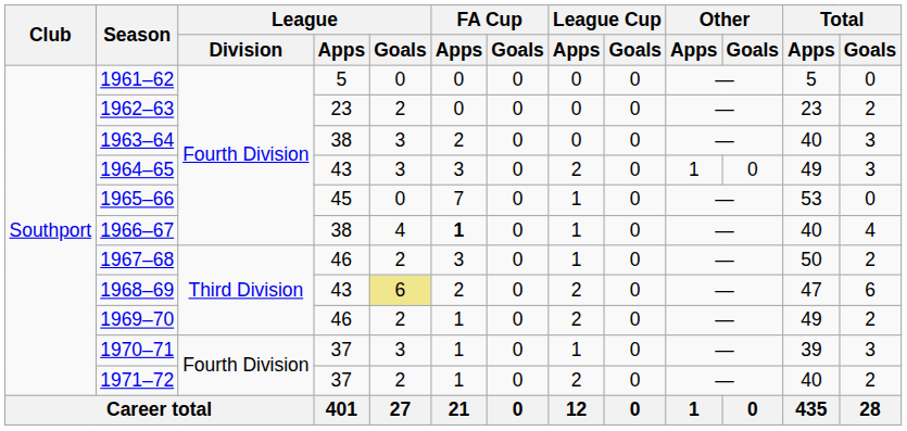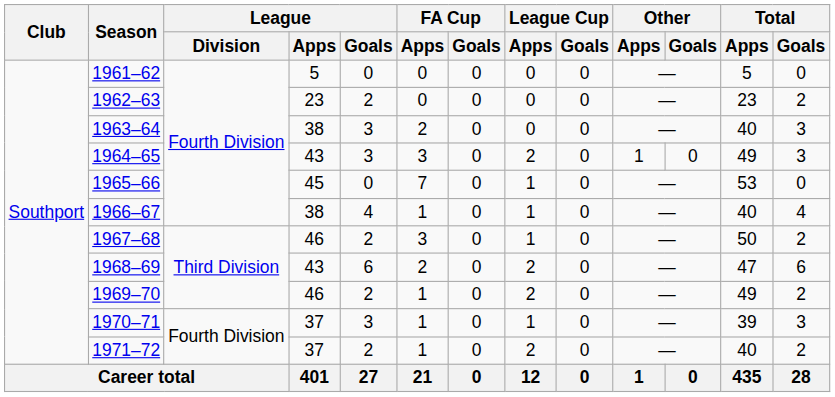1966–67 | FA Cup / Apps: bold -> normal
1968–69 | League / Goals: khaki background -> no background
